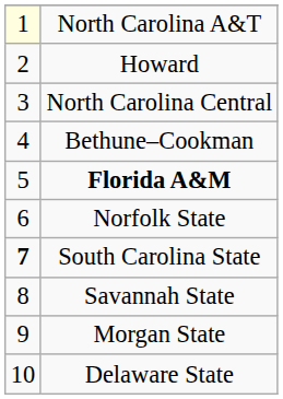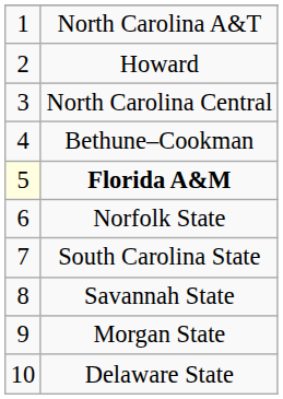North Carolina A&T | column 1: lightyellow background -> no background
Florida A&M | column 1: no background -> lightyellow background
South Carolina State | column 1: bold -> normal
